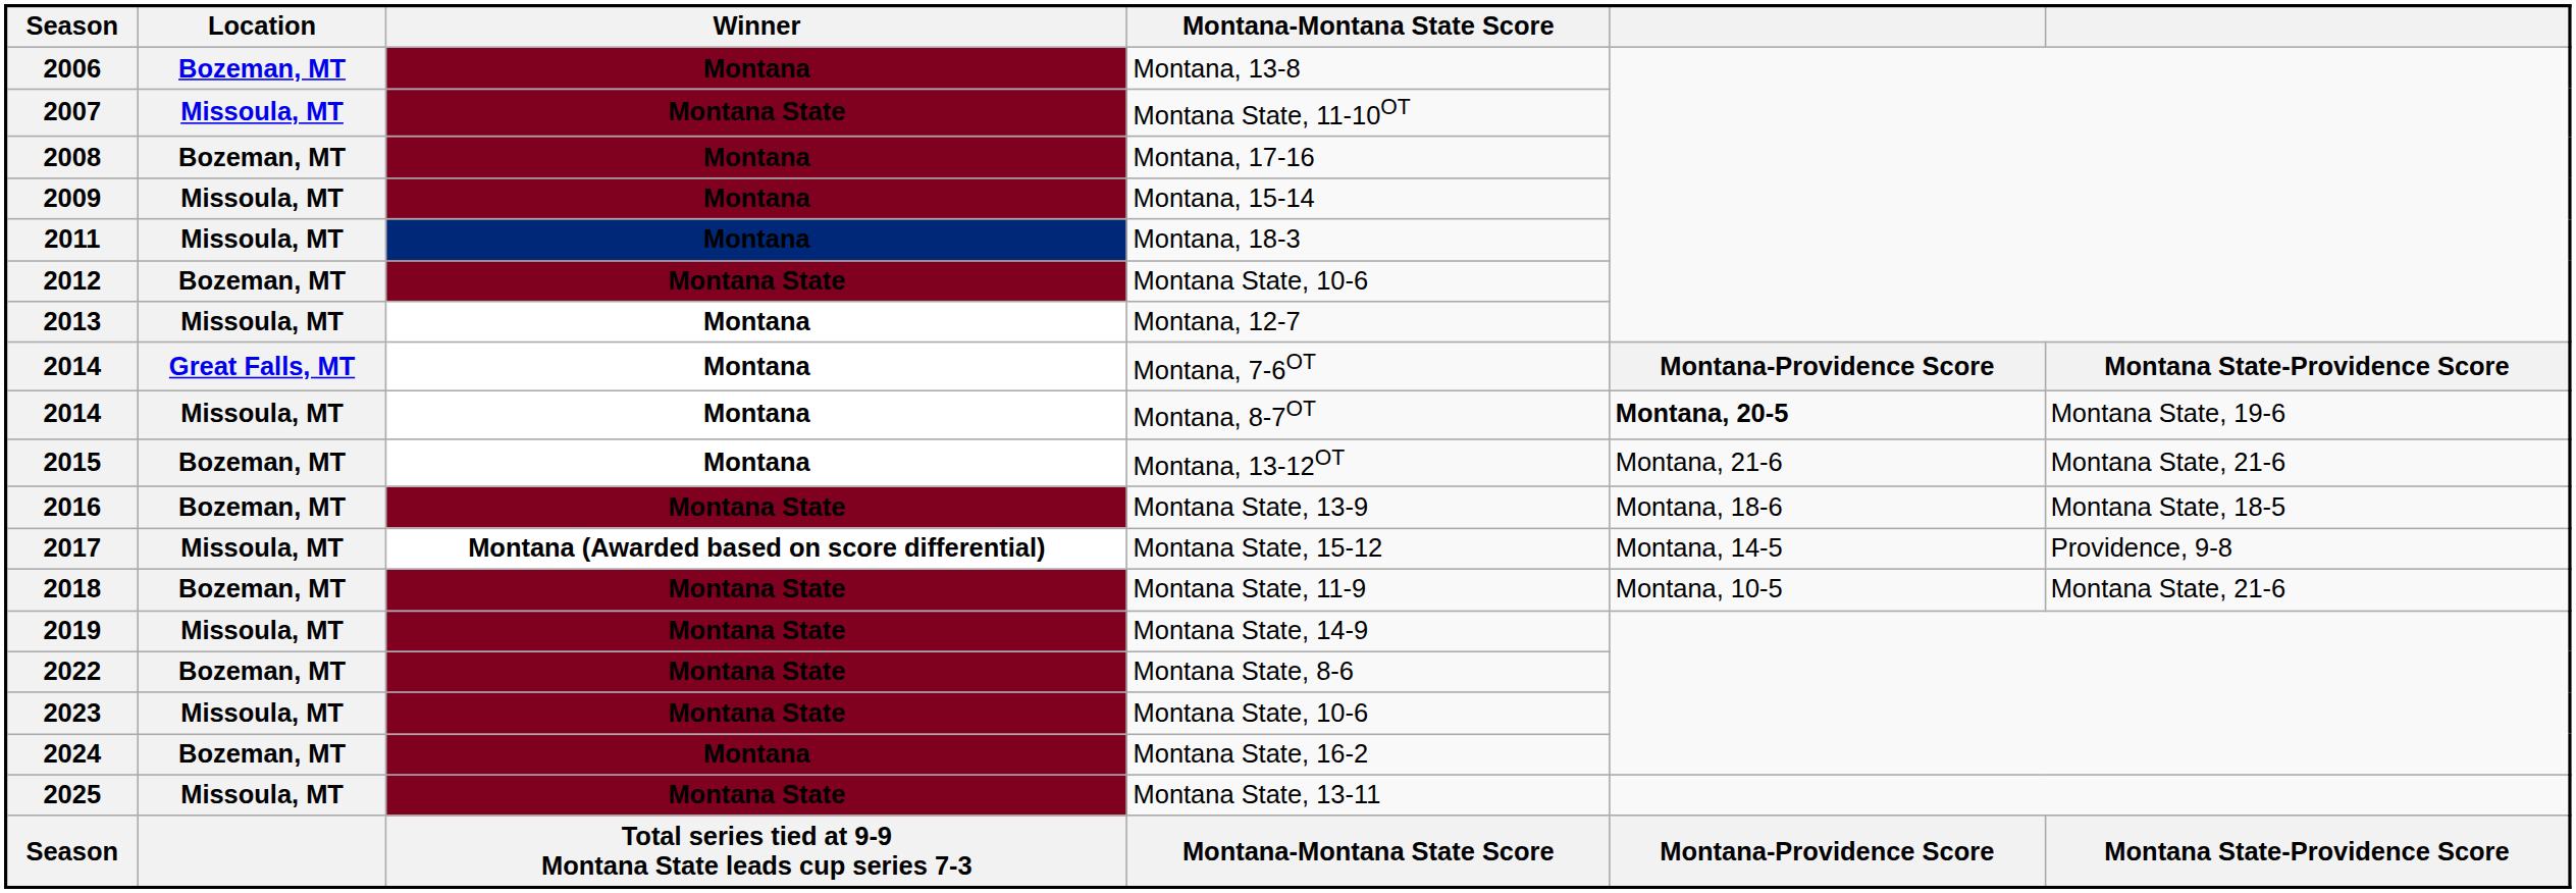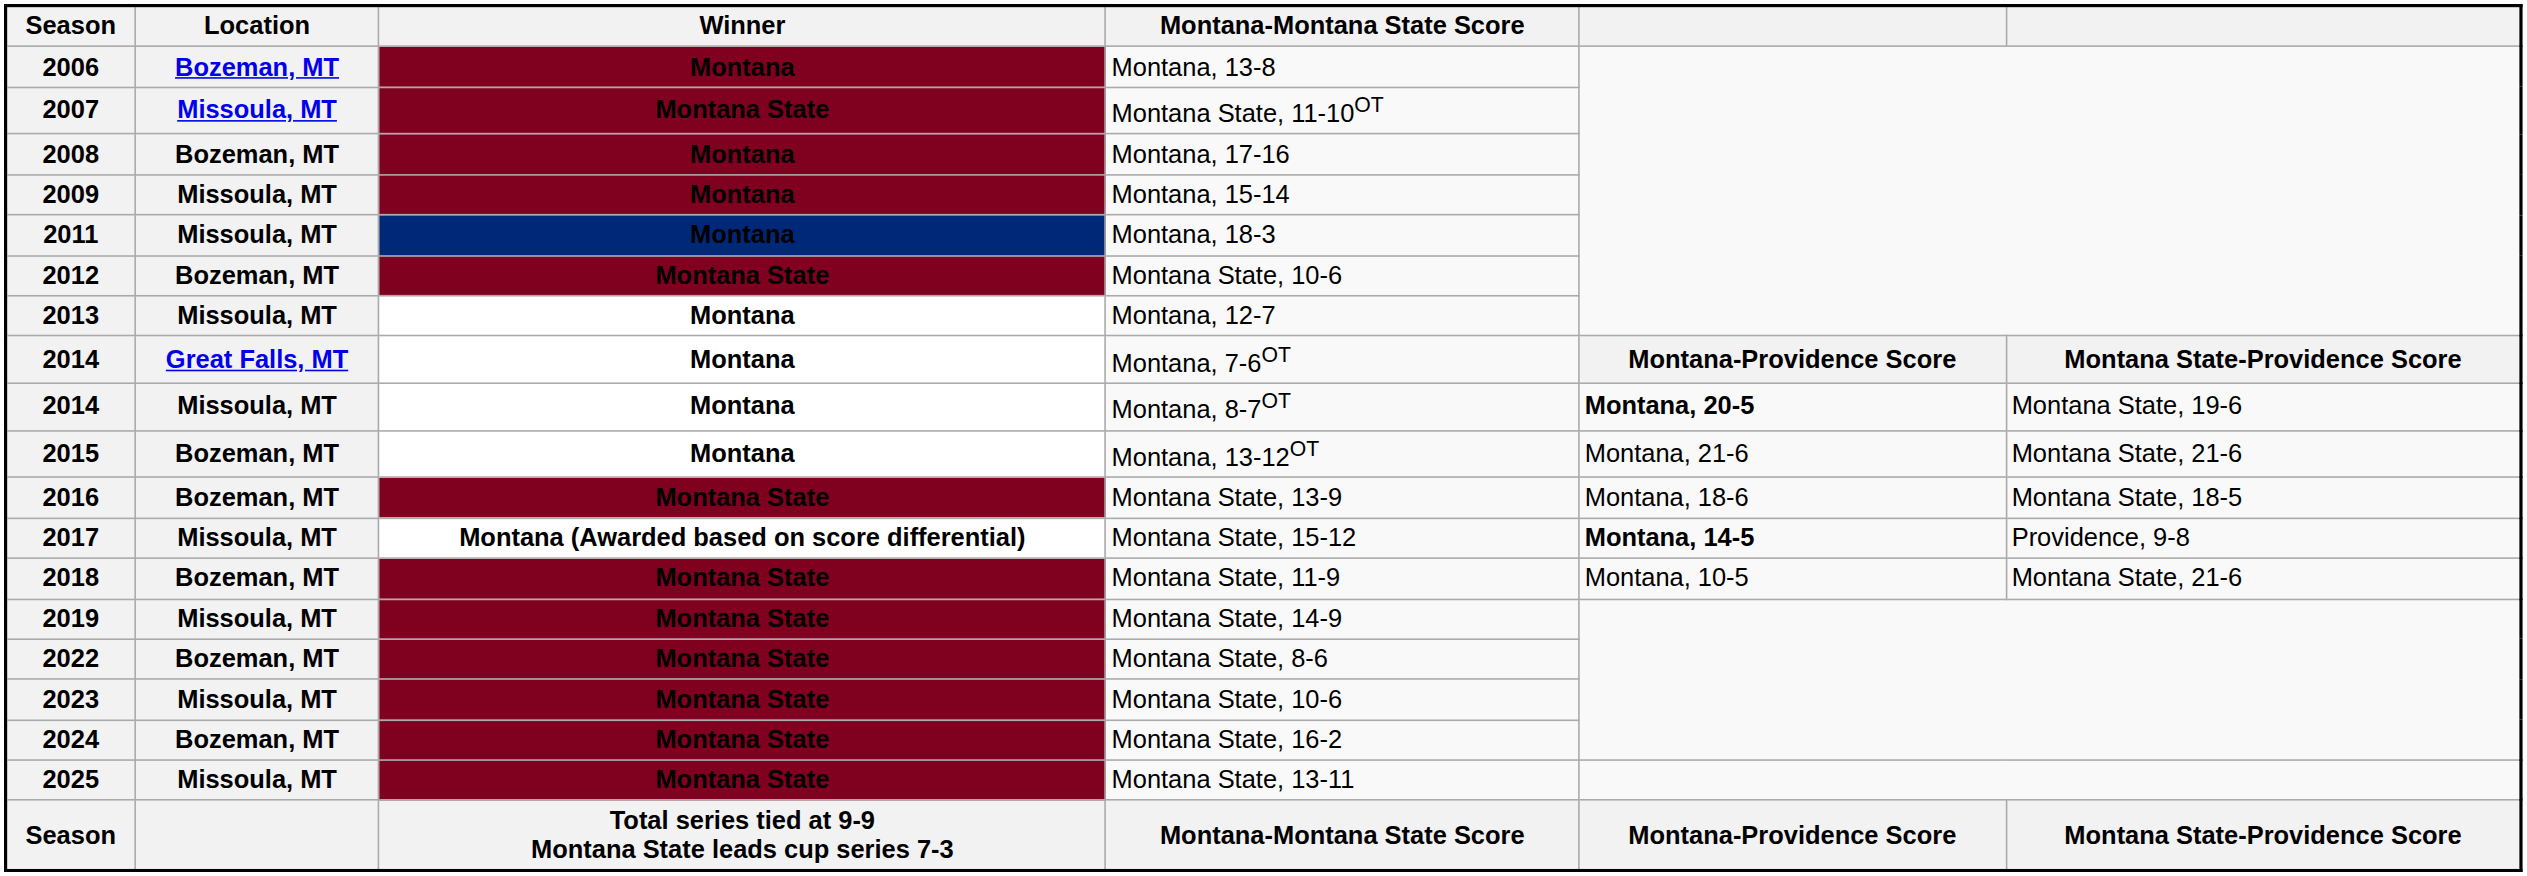2017 | column 5: normal -> bold
2024 | Winner: Montana -> Montana State
